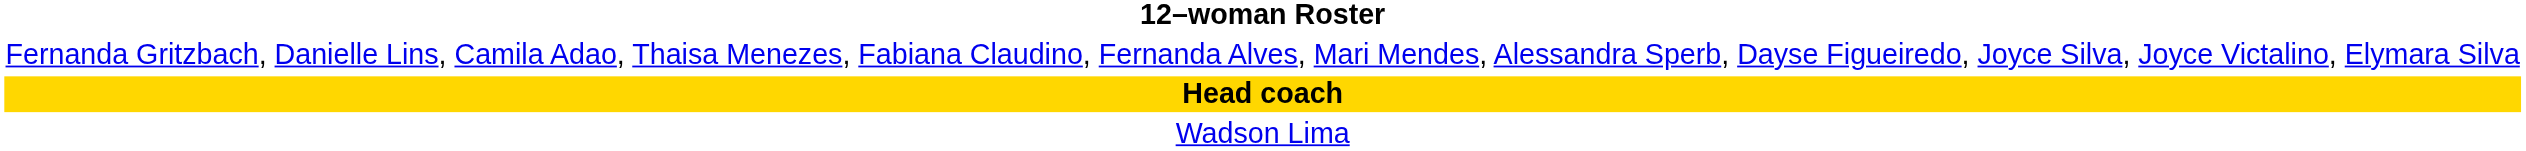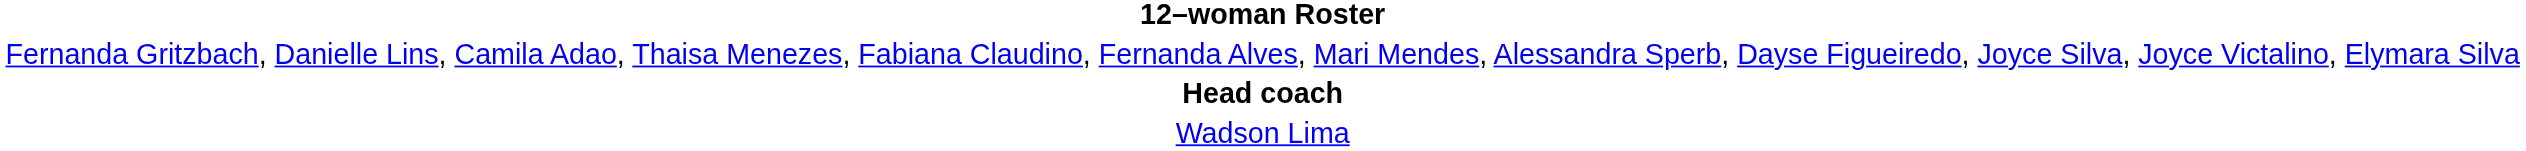row 3 | column 1: gold background -> no background
